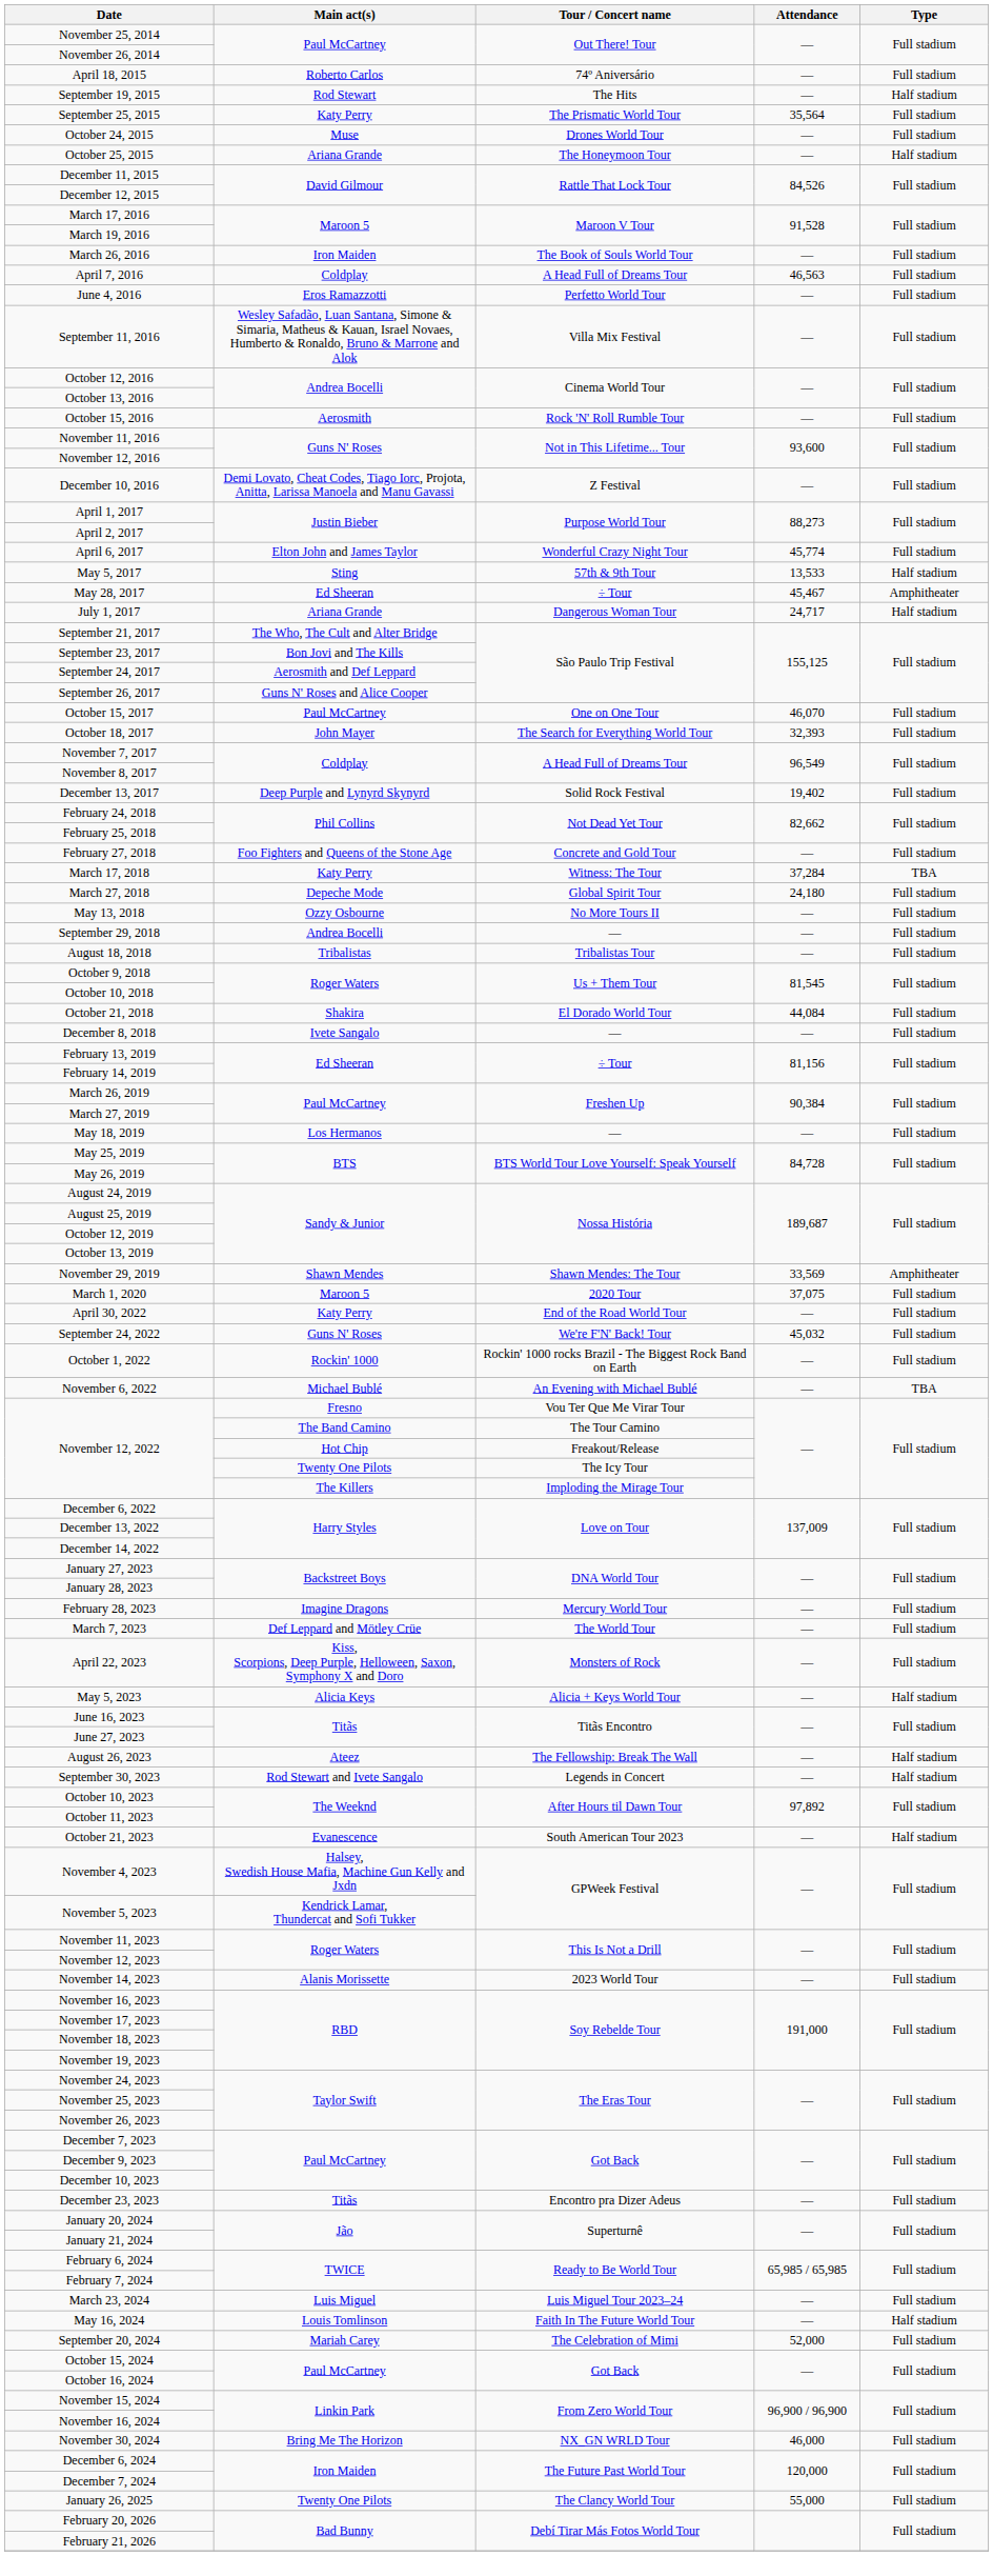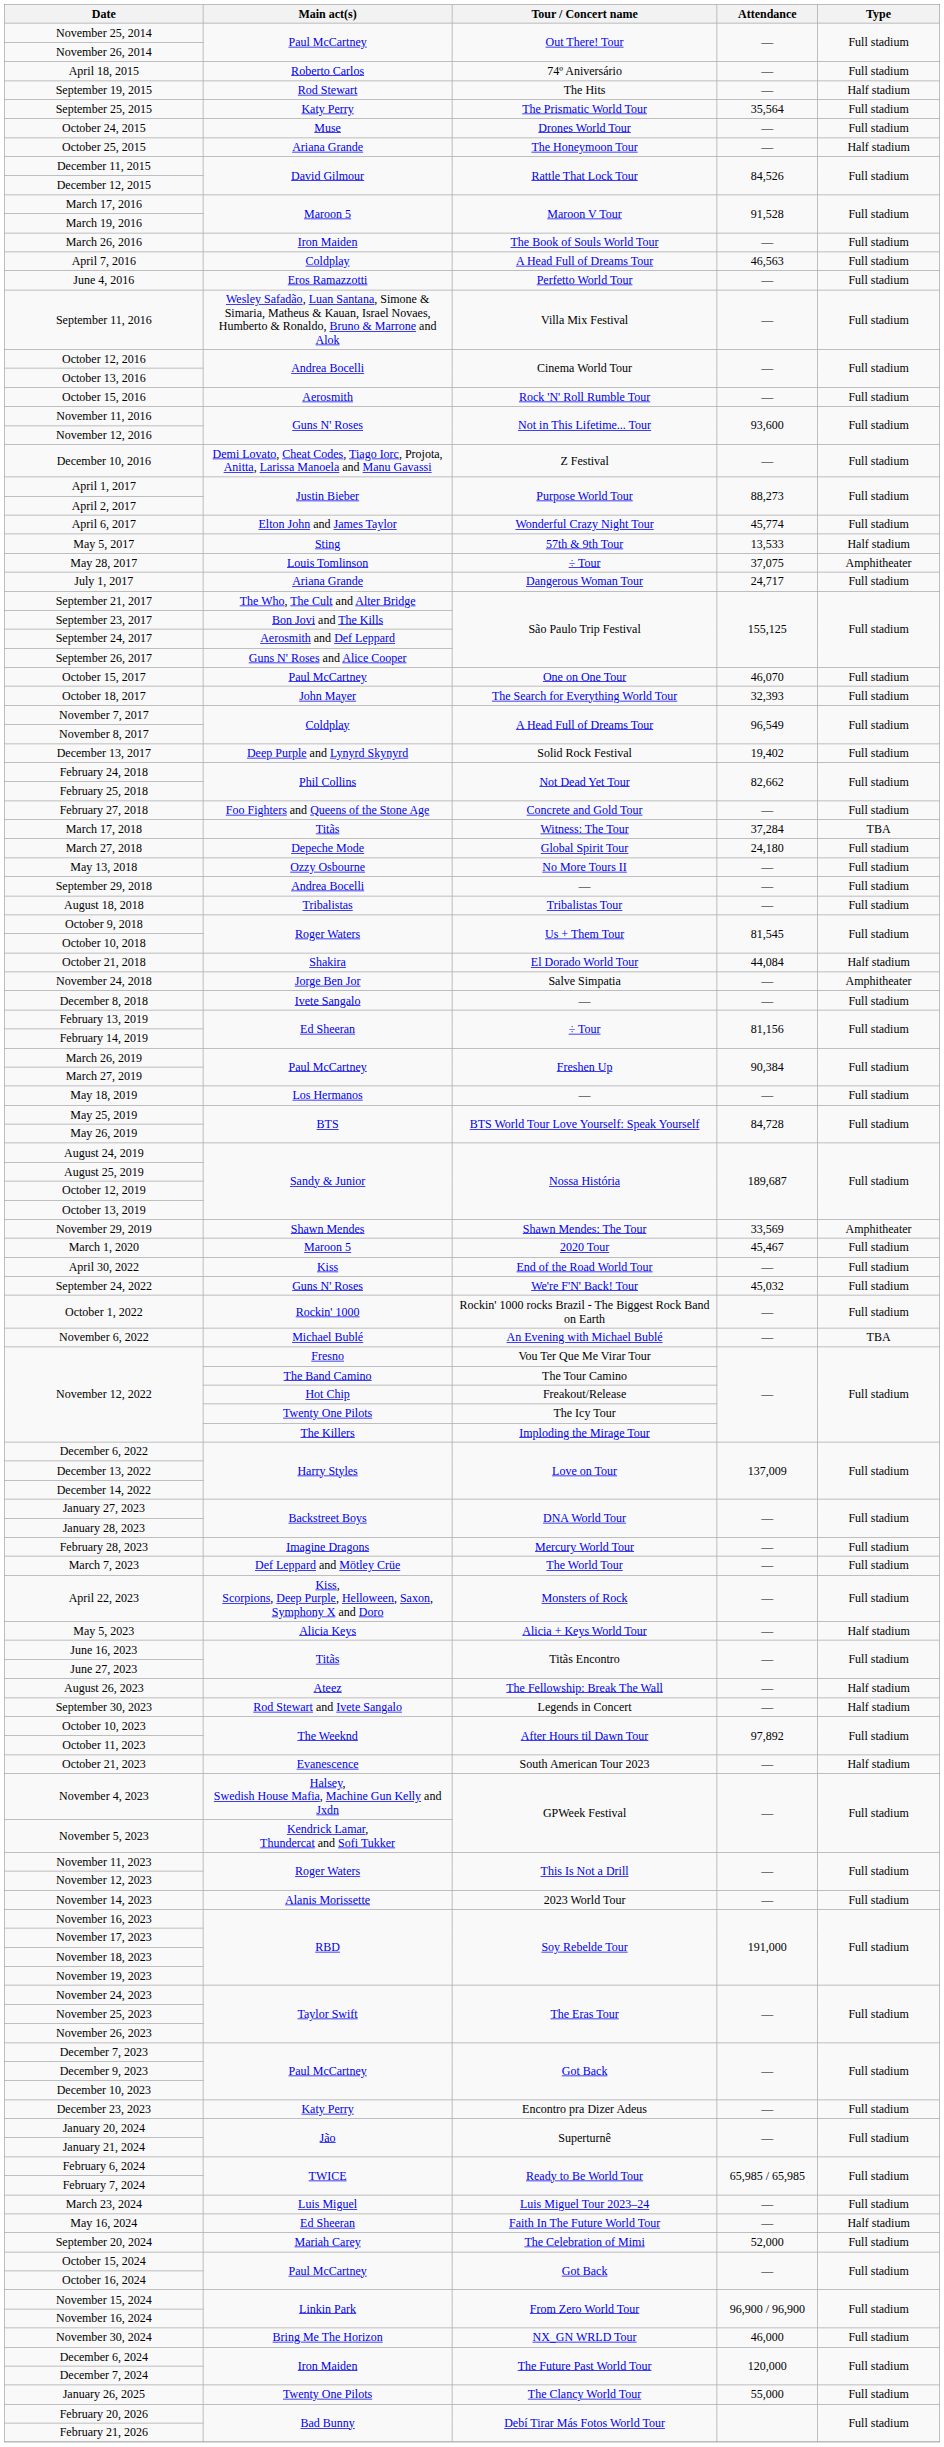May 28, 2017 | Main act(s): Ed Sheeran -> Louis Tomlinson
May 28, 2017 | Attendance: 45,467 -> 37,075
July 1, 2017 | Type: Half stadium -> Full stadium
March 17, 2018 | Main act(s): Katy Perry -> Titãs
October 21, 2018 | Type: Full stadium -> Half stadium
+ row: November 24, 2018 | Jorge Ben Jor | Salve Simpatia | — | Amphitheater
March 1, 2020 | Attendance: 37,075 -> 45,467
April 30, 2022 | Main act(s): Katy Perry -> Kiss
December 23, 2023 | Main act(s): Titãs -> Katy Perry
May 16, 2024 | Main act(s): Louis Tomlinson -> Ed Sheeran
